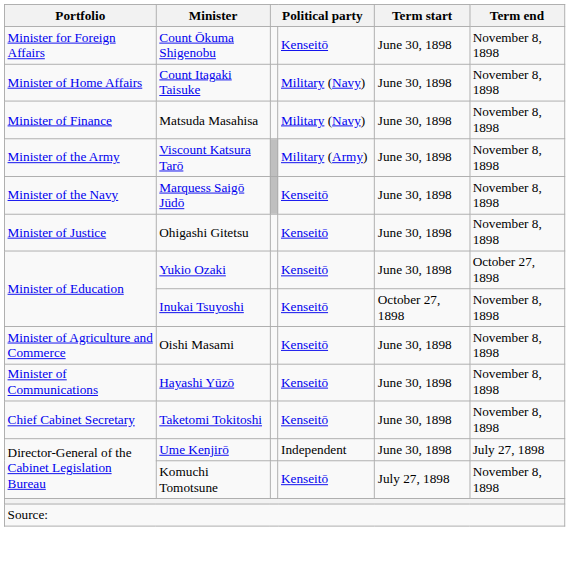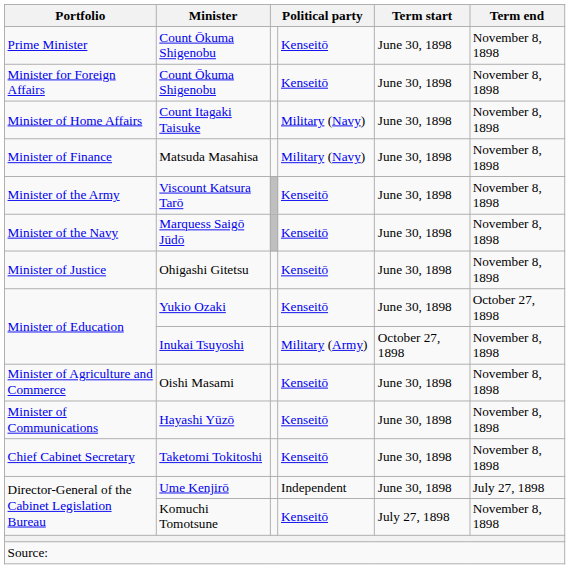+ row: Prime Minister | Count Ōkuma Shigenobu | Kenseitō | June 30, 1898 | November 8, 1898
Viscount Katsura Tarō | column 4: Military (Army) -> Kenseitō
Inukai Tsuyoshi | column 4: Kenseitō -> Military (Army)
